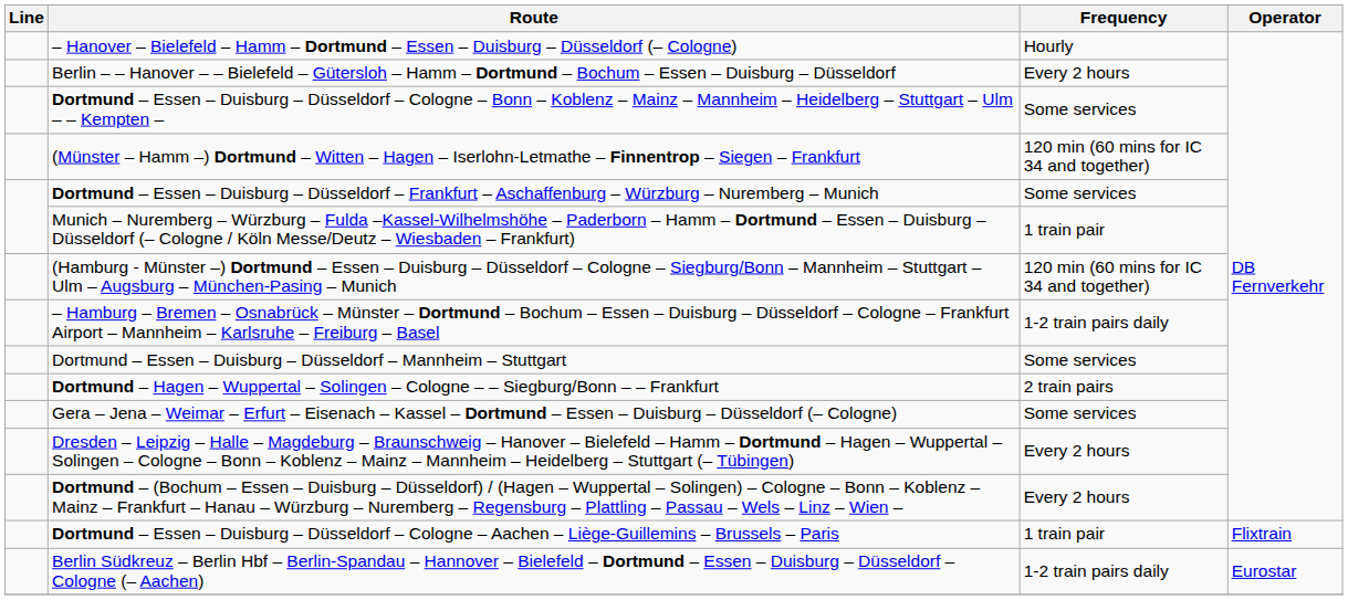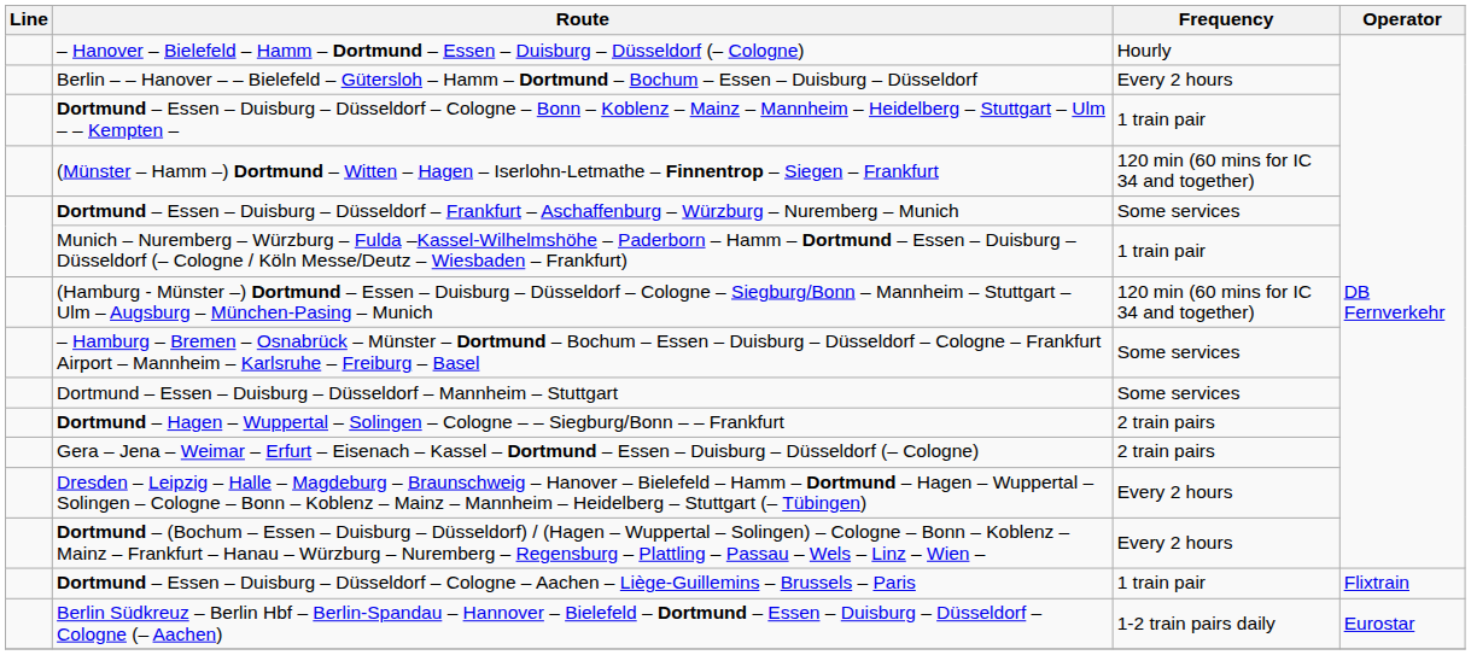row 4 | Frequency: Some services -> 1 train pair
row 9 | Frequency: 1-2 train pairs daily -> Some services
row 12 | Frequency: Some services -> 2 train pairs
